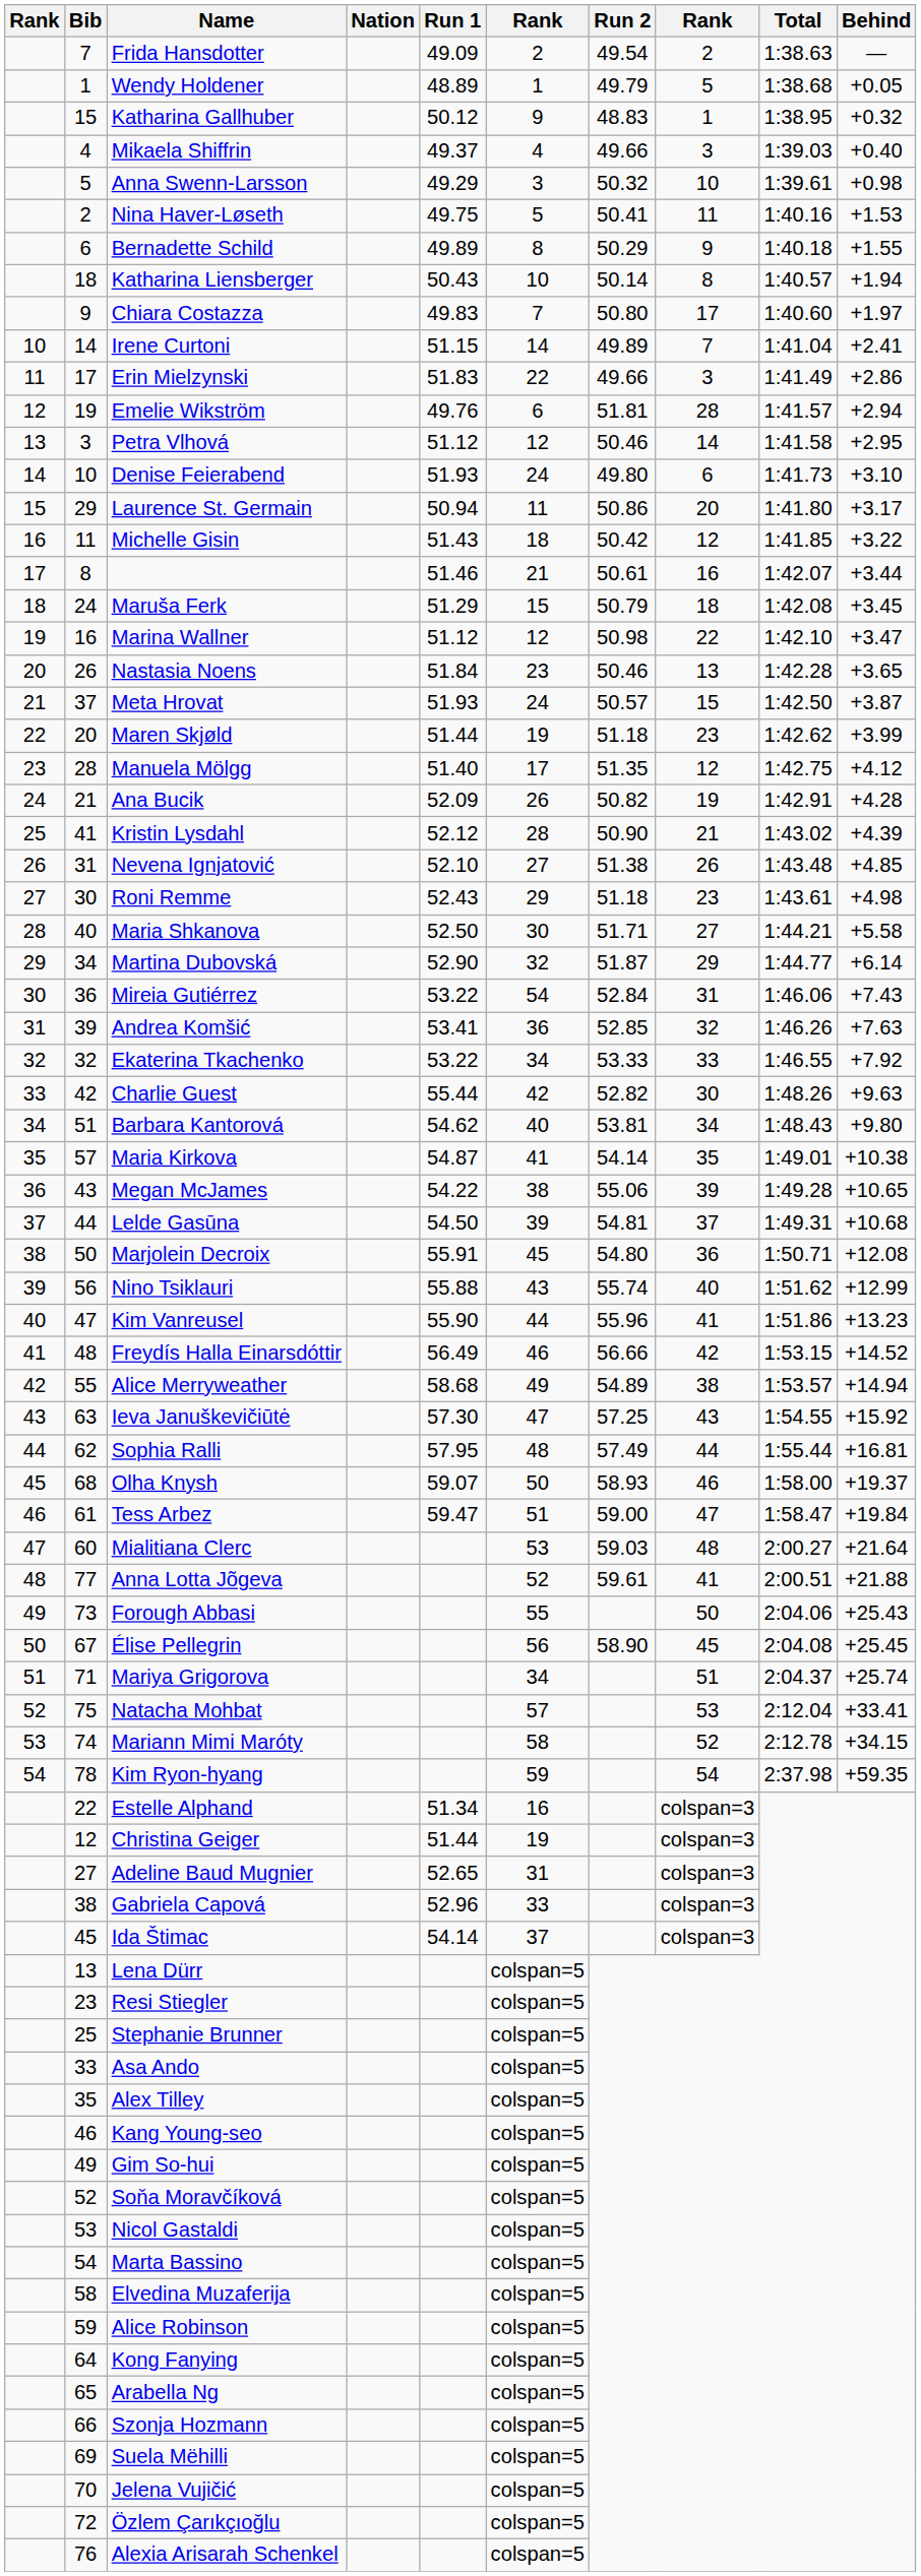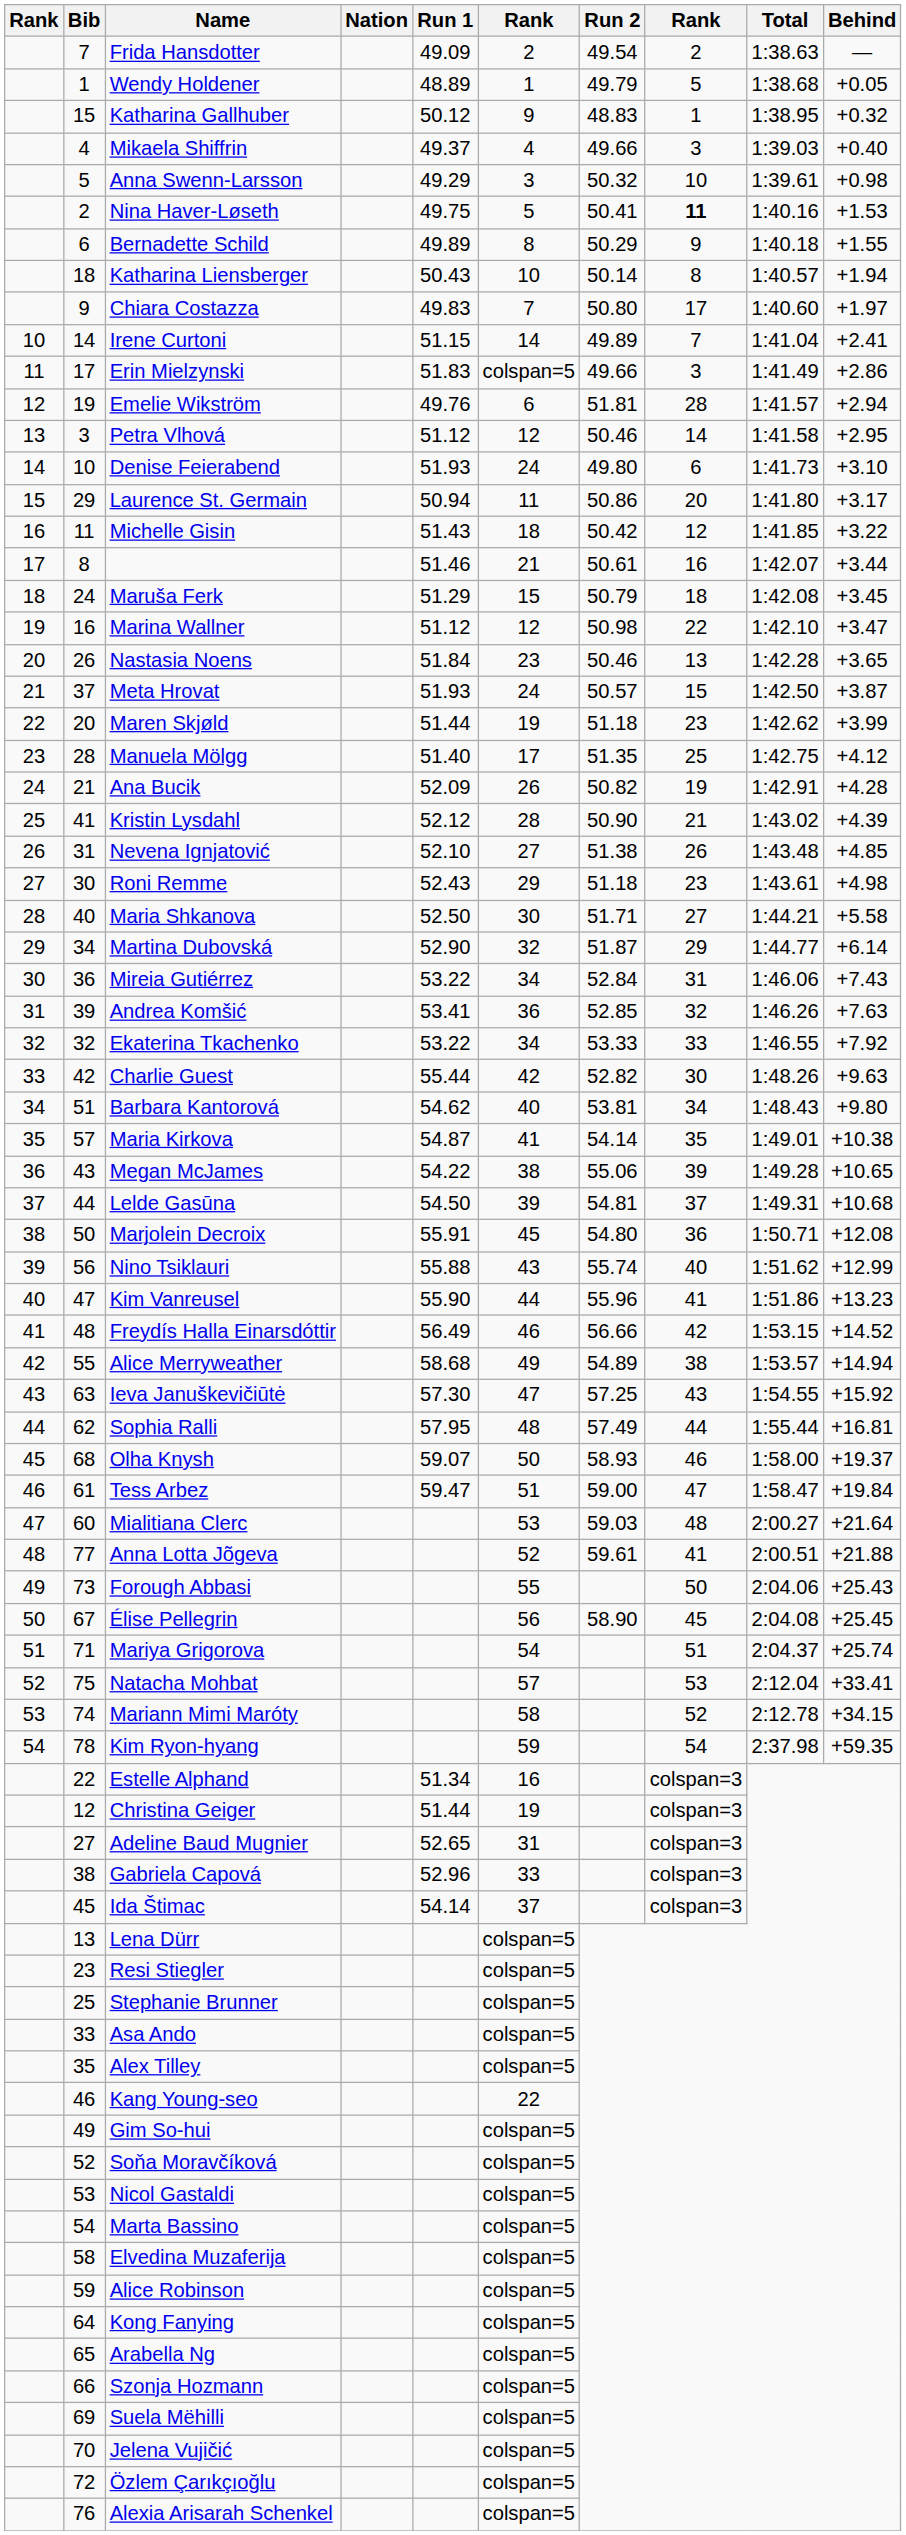Nina Haver-Løseth | column 8: normal -> bold
Erin Mielzynski | column 6: 22 -> colspan=5
Manuela Mölgg | column 8: 12 -> 25
Mireia Gutiérrez | column 6: 54 -> 34
Mariya Grigorova | column 6: 34 -> 54
Kang Young-seo | column 6: colspan=5 -> 22
